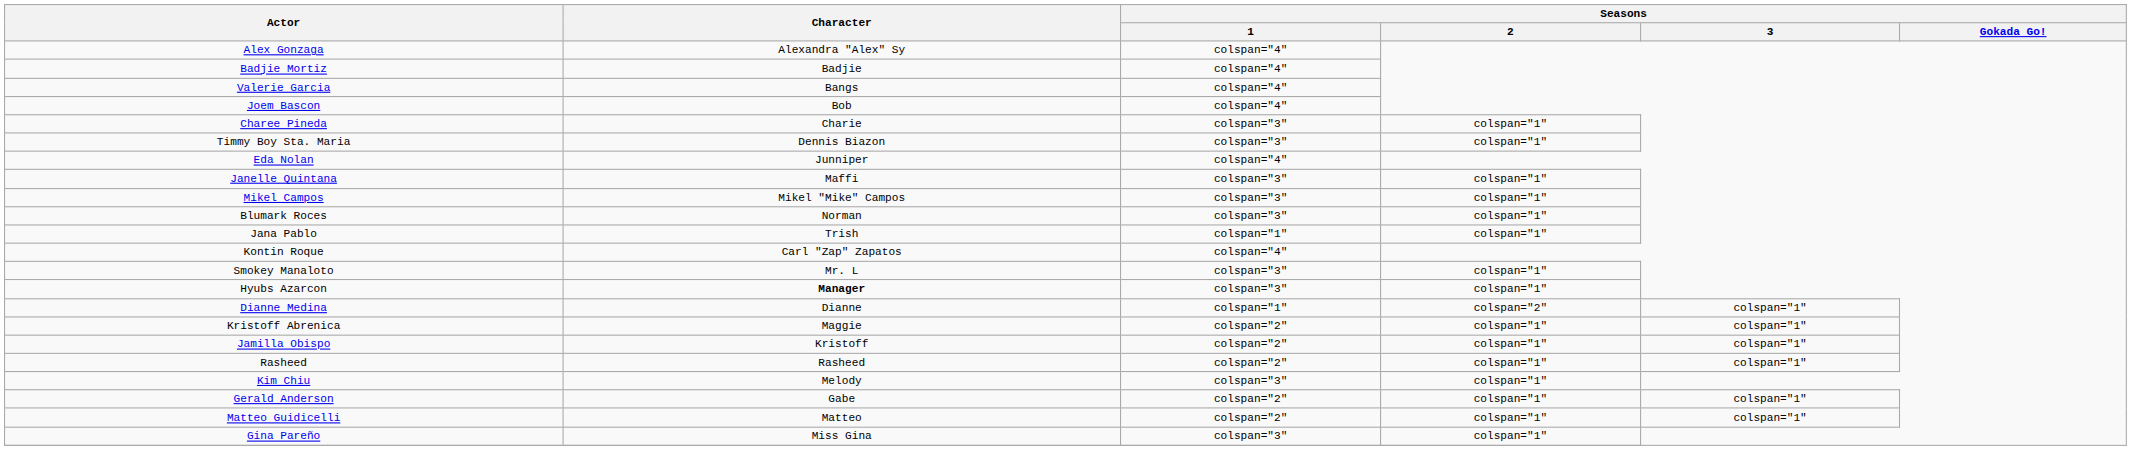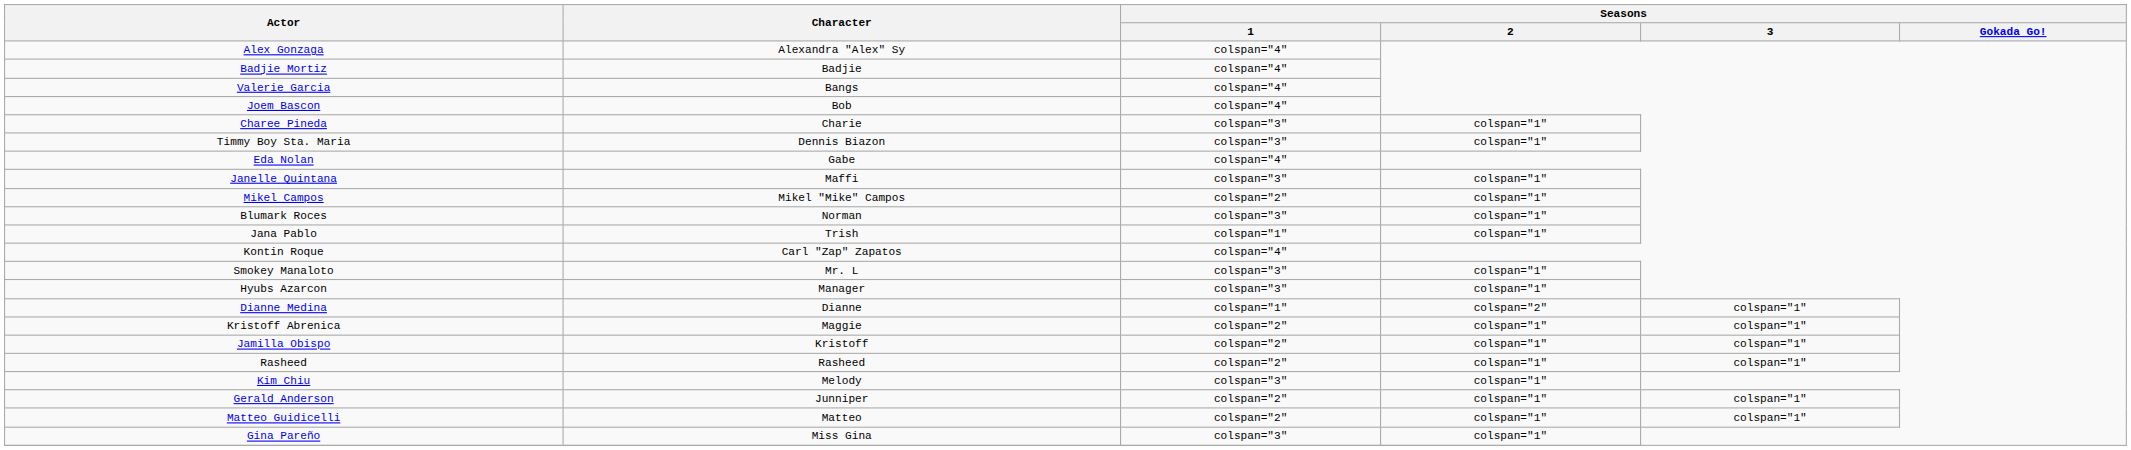Eda Nolan | Character: Junniper -> Gabe
Mikel Campos | Seasons / 1: colspan="3" -> colspan="2"
Hyubs Azarcon | Character: bold -> normal
Gerald Anderson | Character: Gabe -> Junniper
